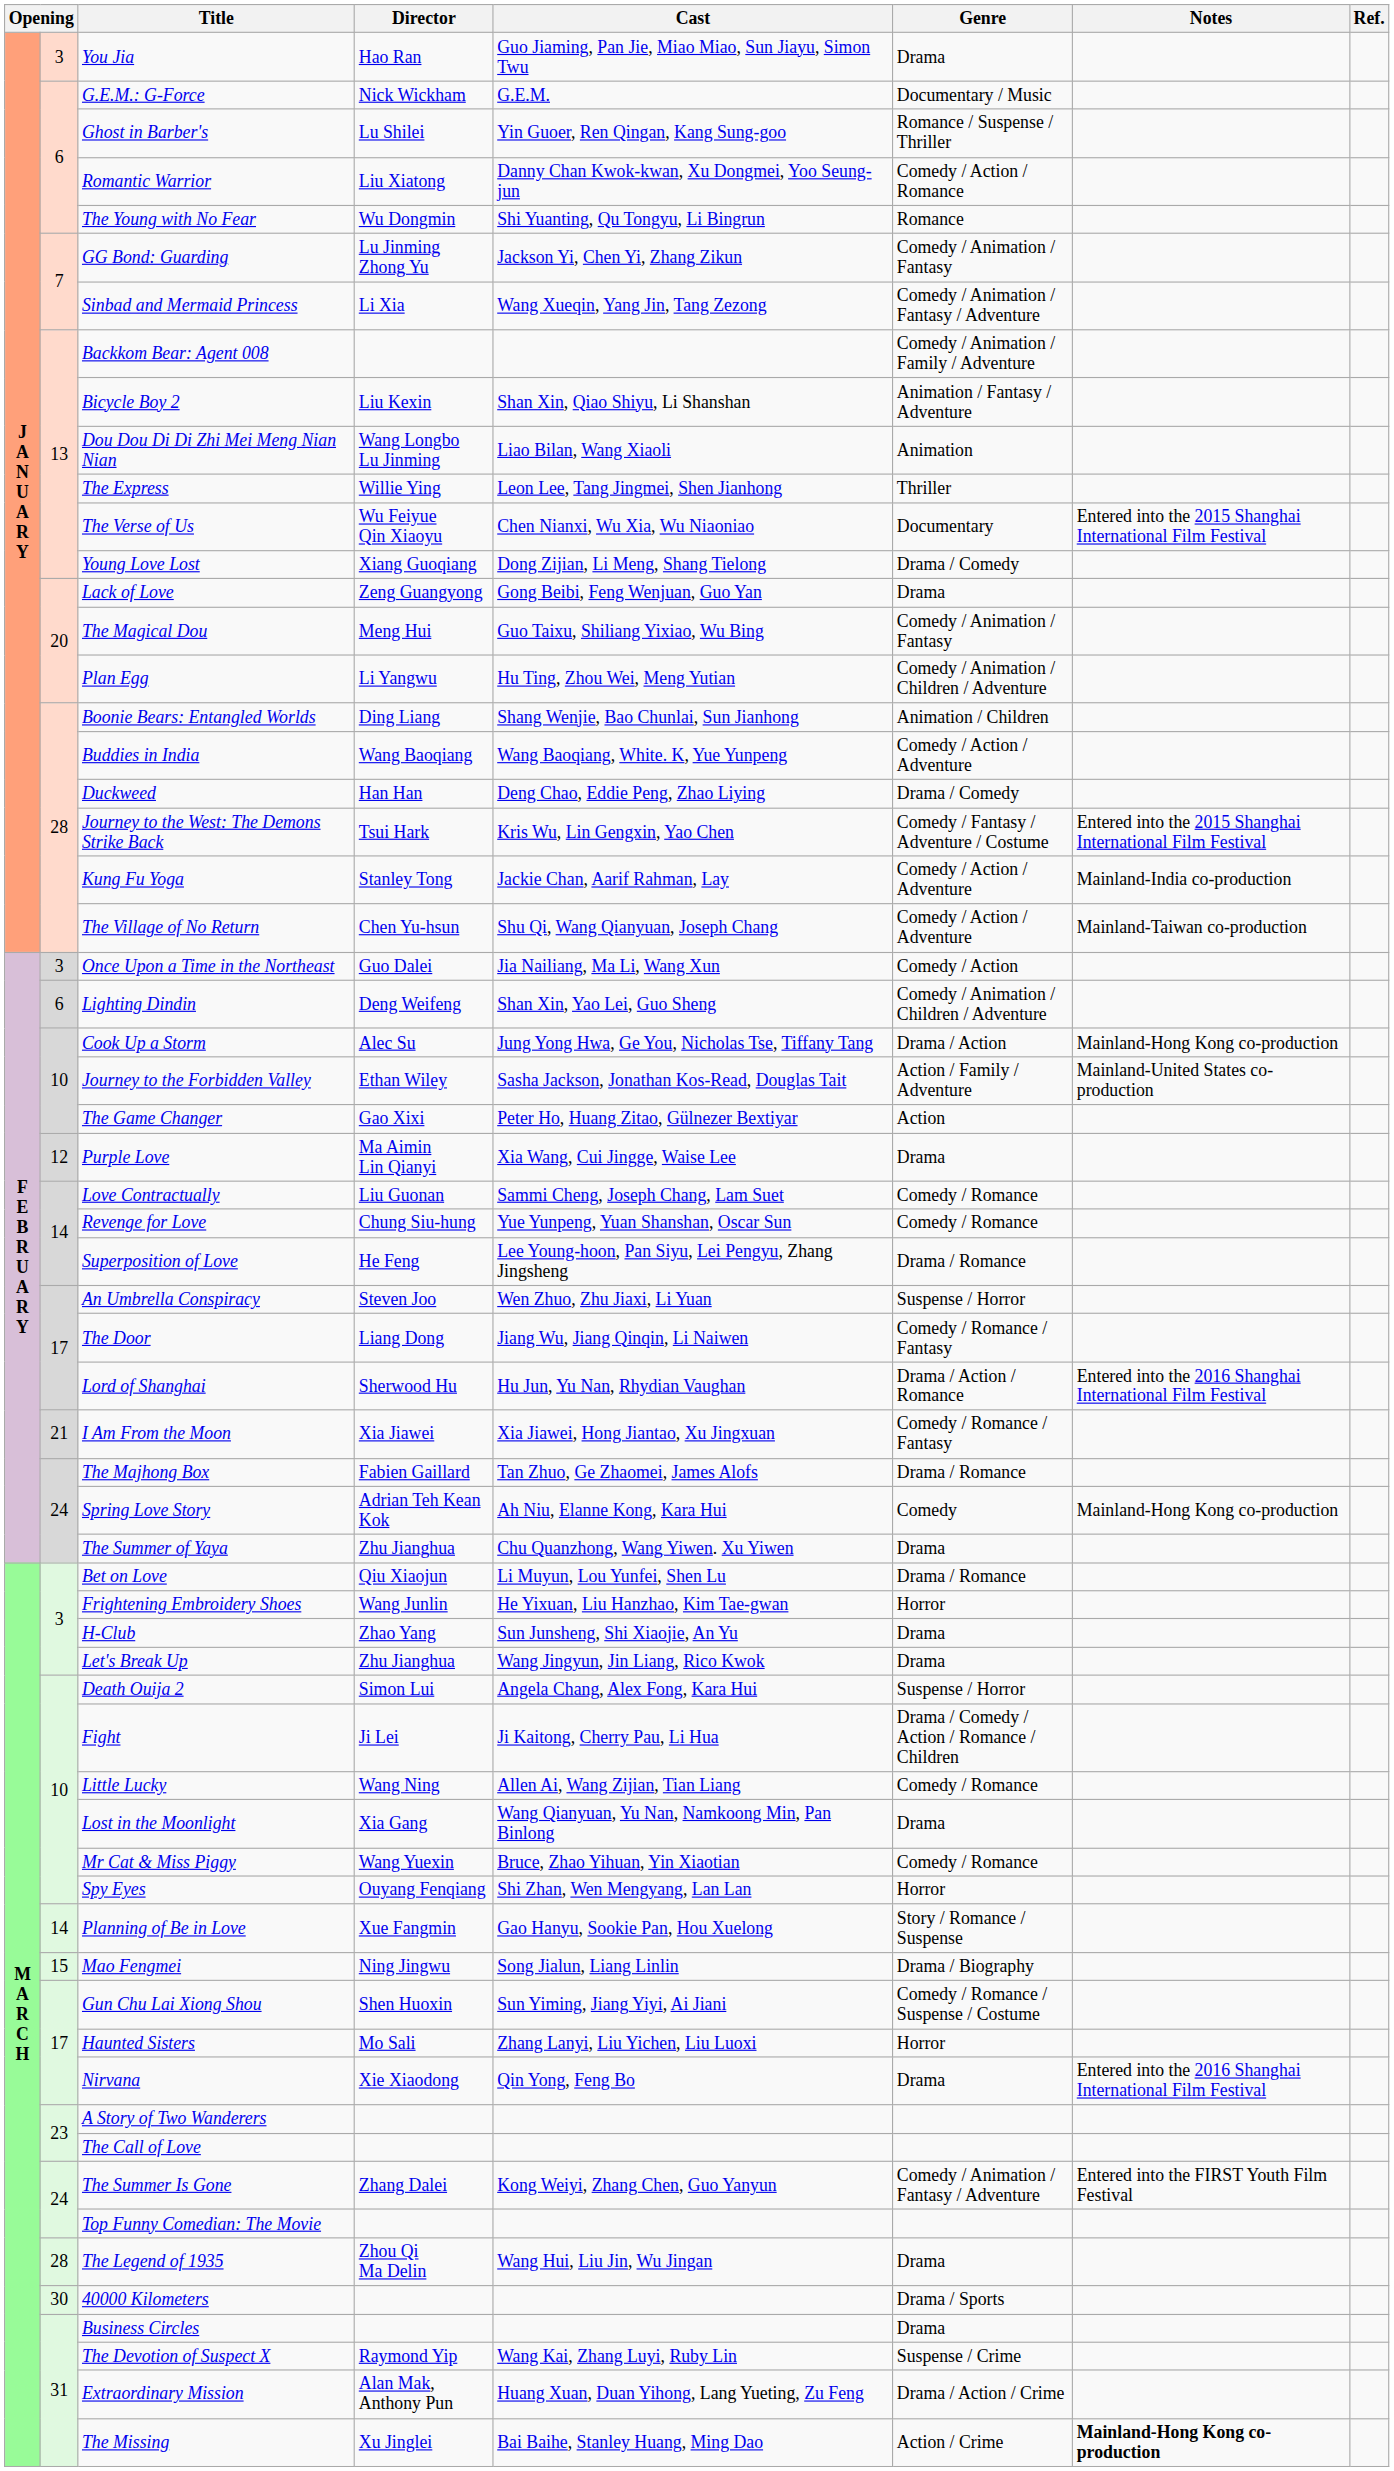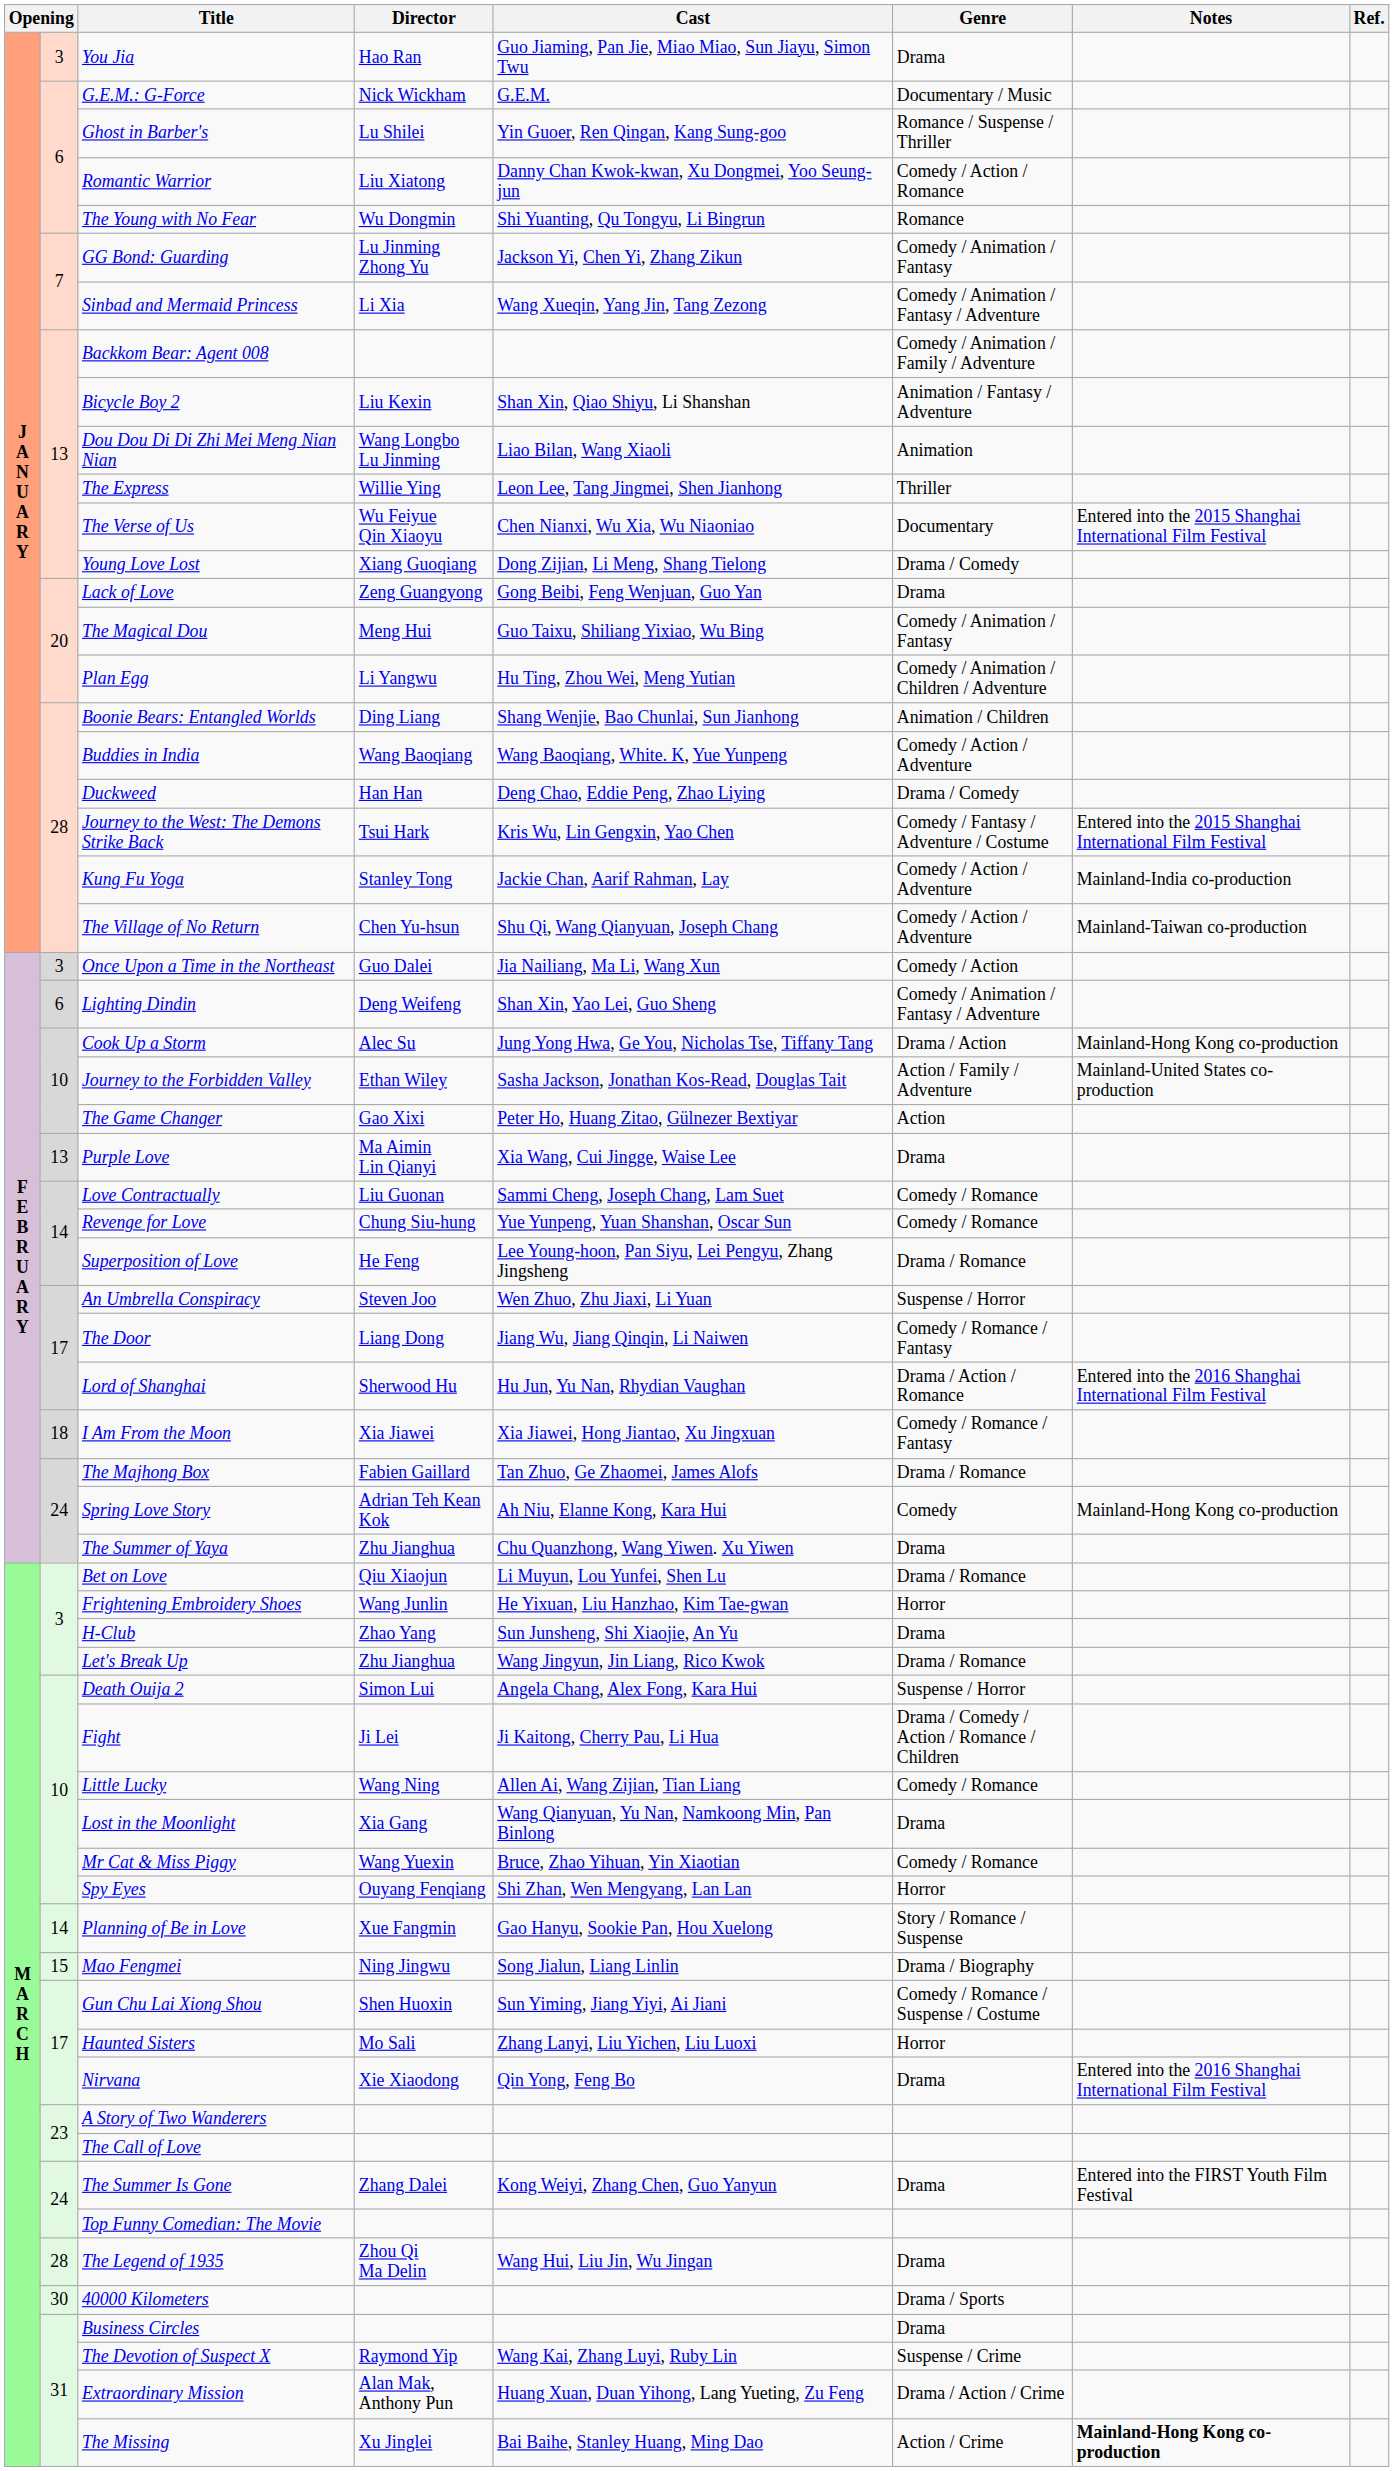Lighting Dindin | Genre: Comedy / Animation / Children / Adventure -> Comedy / Animation / Fantasy / Adventure
Purple Love | column 2: 12 -> 13
I Am From the Moon | column 2: 21 -> 18
Let's Break Up | Genre: Drama -> Drama / Romance
The Summer Is Gone | Genre: Comedy / Animation / Fantasy / Adventure -> Drama
